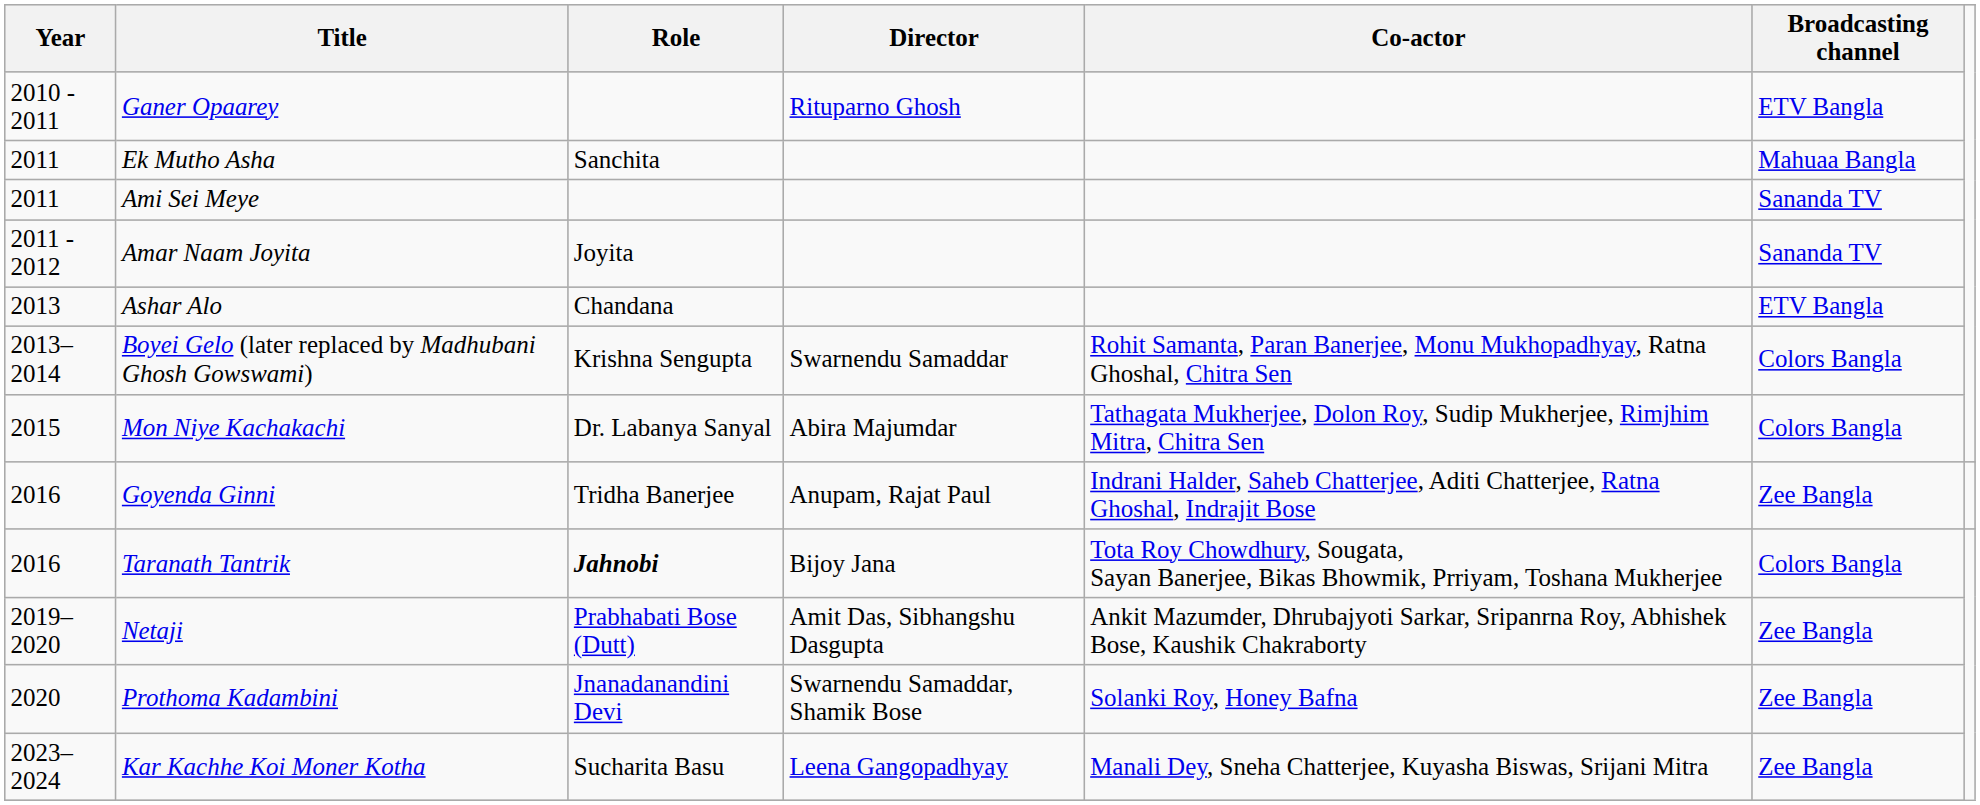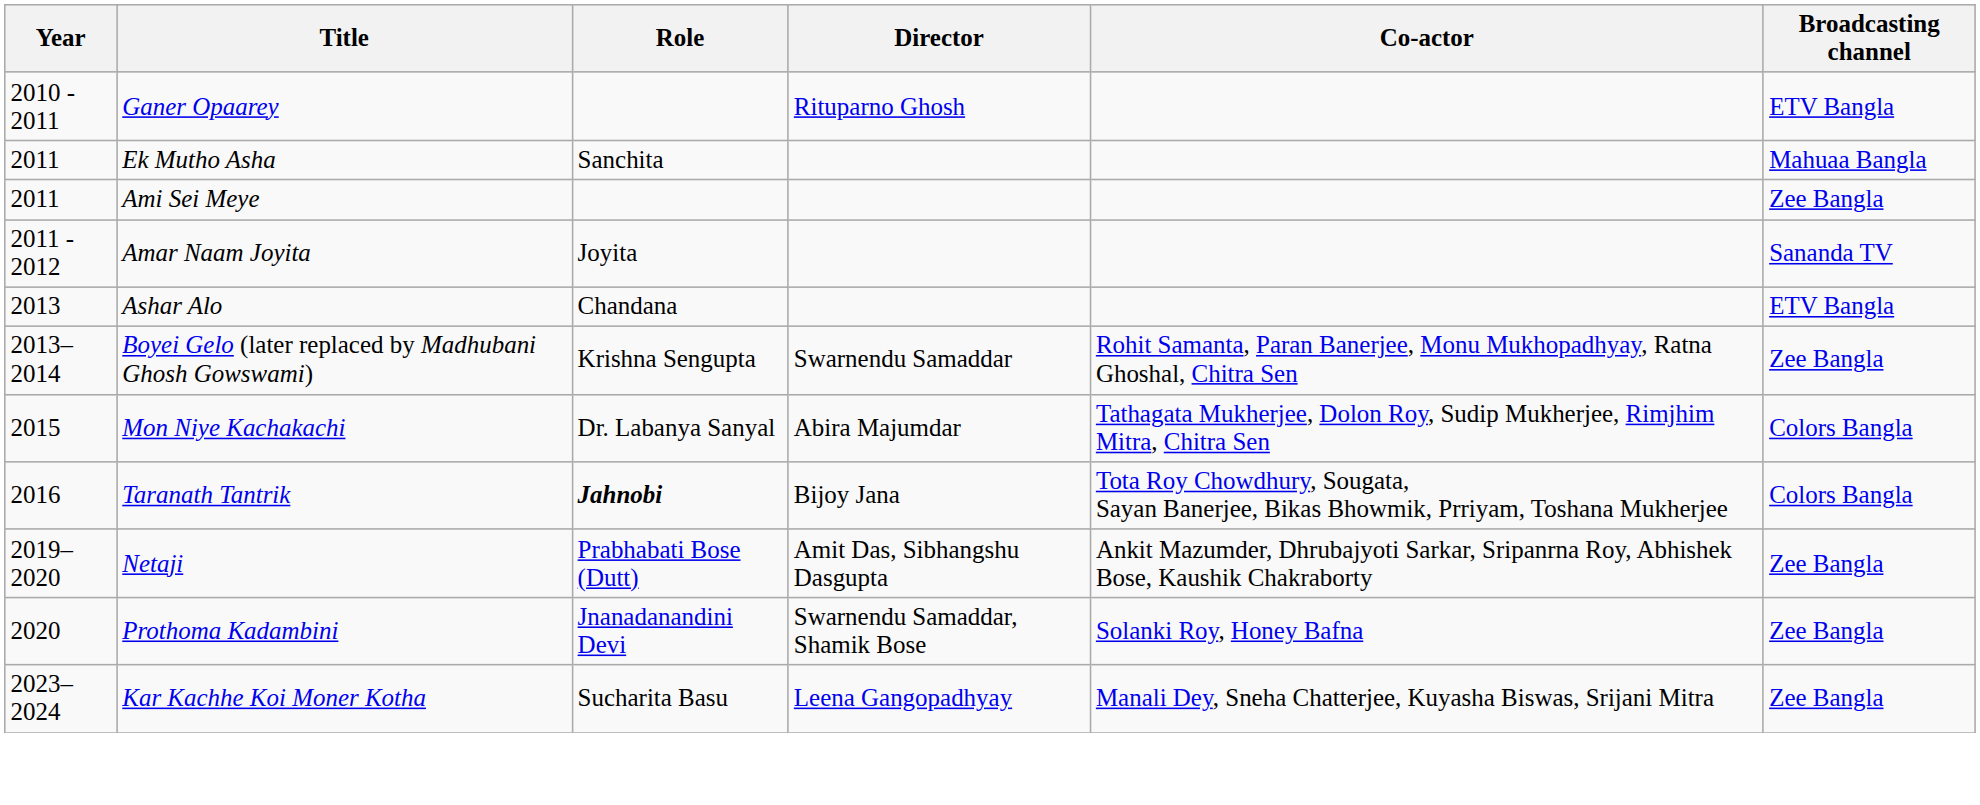Ami Sei Meye | Broadcasting channel: Sananda TV -> Zee Bangla
Boyei Gelo (later replaced by Madhubani Ghosh Gowswami) | Broadcasting channel: Colors Bangla -> Zee Bangla
- row: 2016 | Goyenda Ginni | Tridha Banerjee | Anupam, Rajat Paul | Indrani Halder, Saheb Chatterjee, Aditi Chatterjee, Ratna Ghoshal, Indrajit Bose | Zee Bangla
